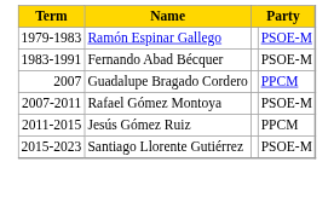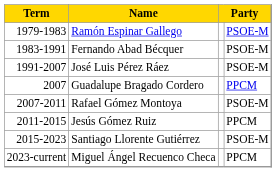+ row: 1991-2007 | José Luis Pérez Ráez | PSOE-M
+ row: 2023-current | Miguel Ángel Recuenco Checa | PPCM
